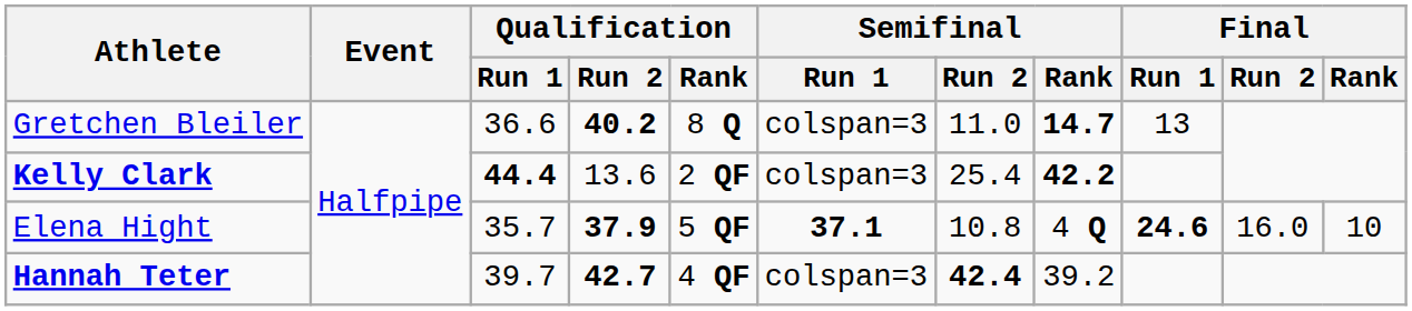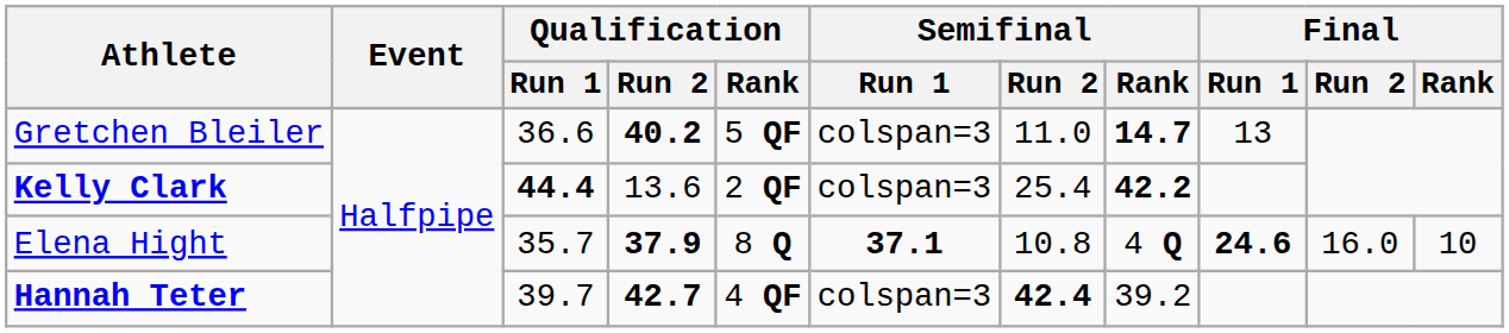Gretchen Bleiler | Qualification / Rank: 8 Q -> 5 QF
Elena Hight | Qualification / Rank: 5 QF -> 8 Q
